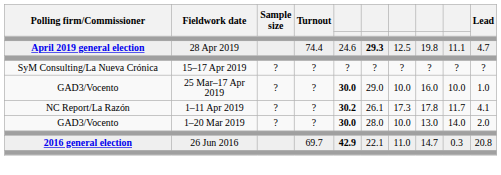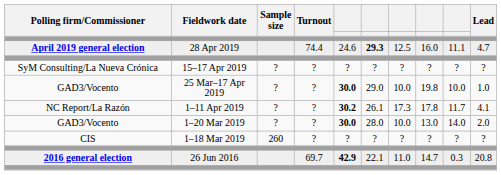28 Apr 2019 | column 8: 19.8 -> 16.0
25 Mar–17 Apr 2019 | column 8: 16.0 -> 19.8
+ row: CIS | 1–18 Mar 2019 | 260 | ? | ? | ? | ? | ? | ? | ?
